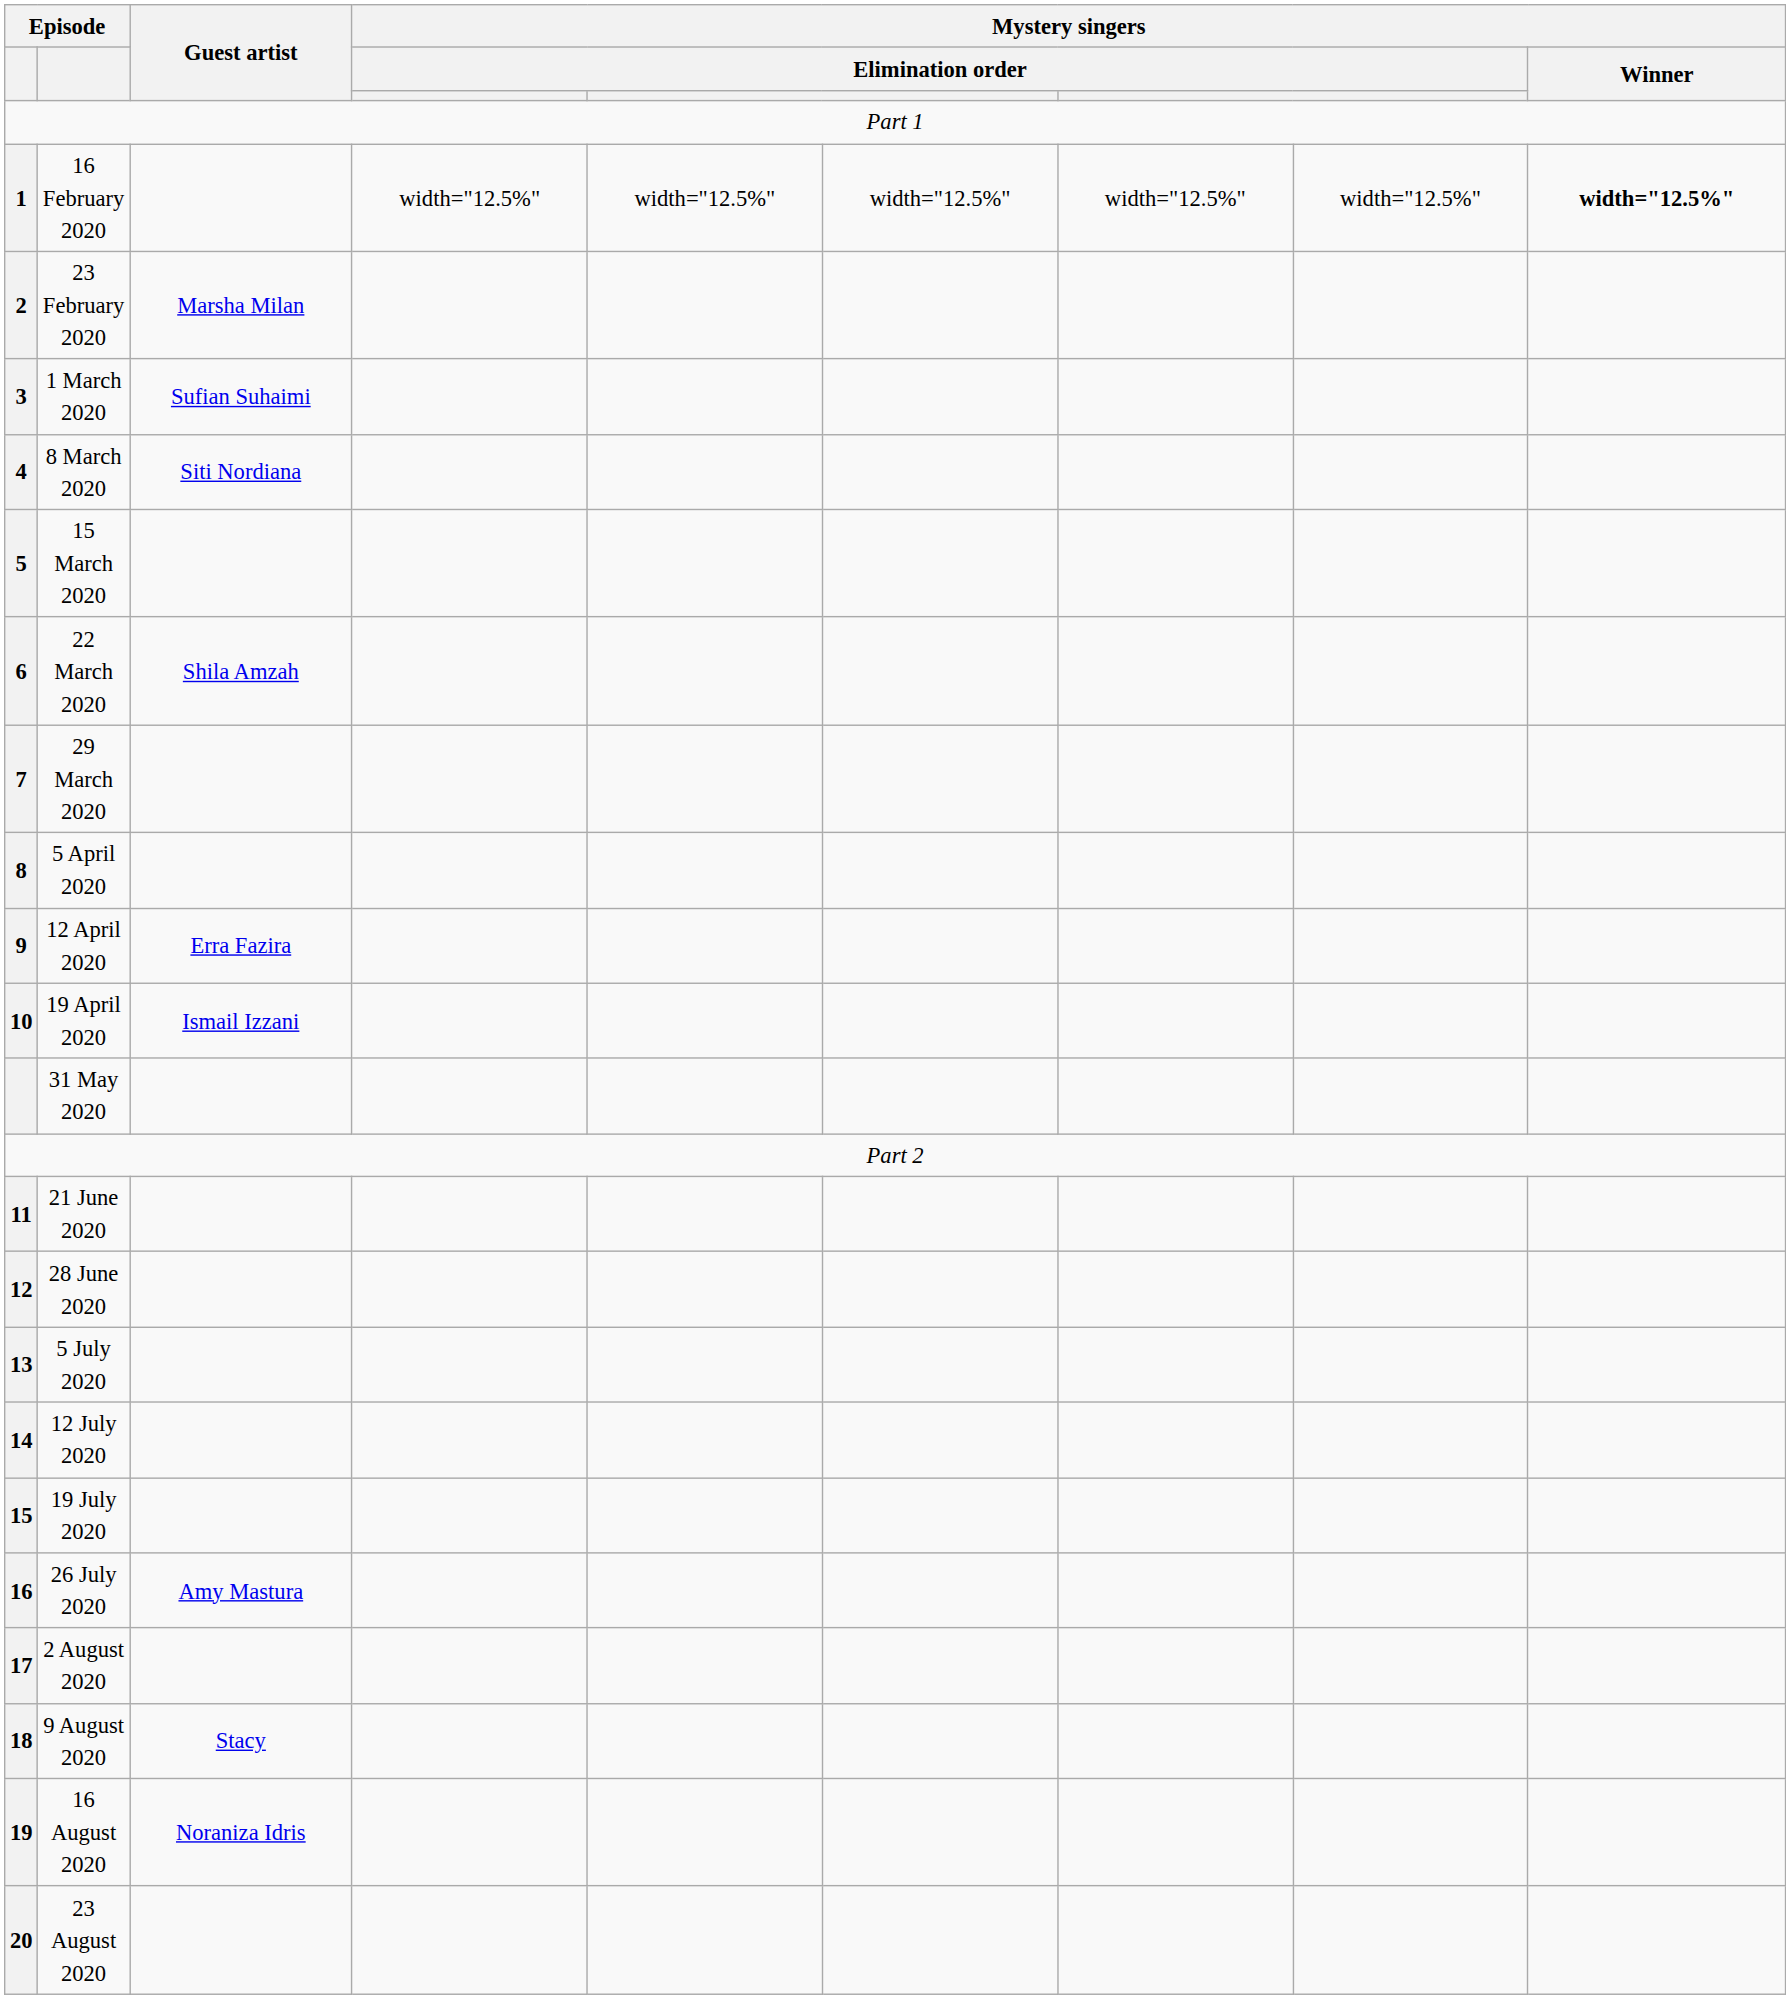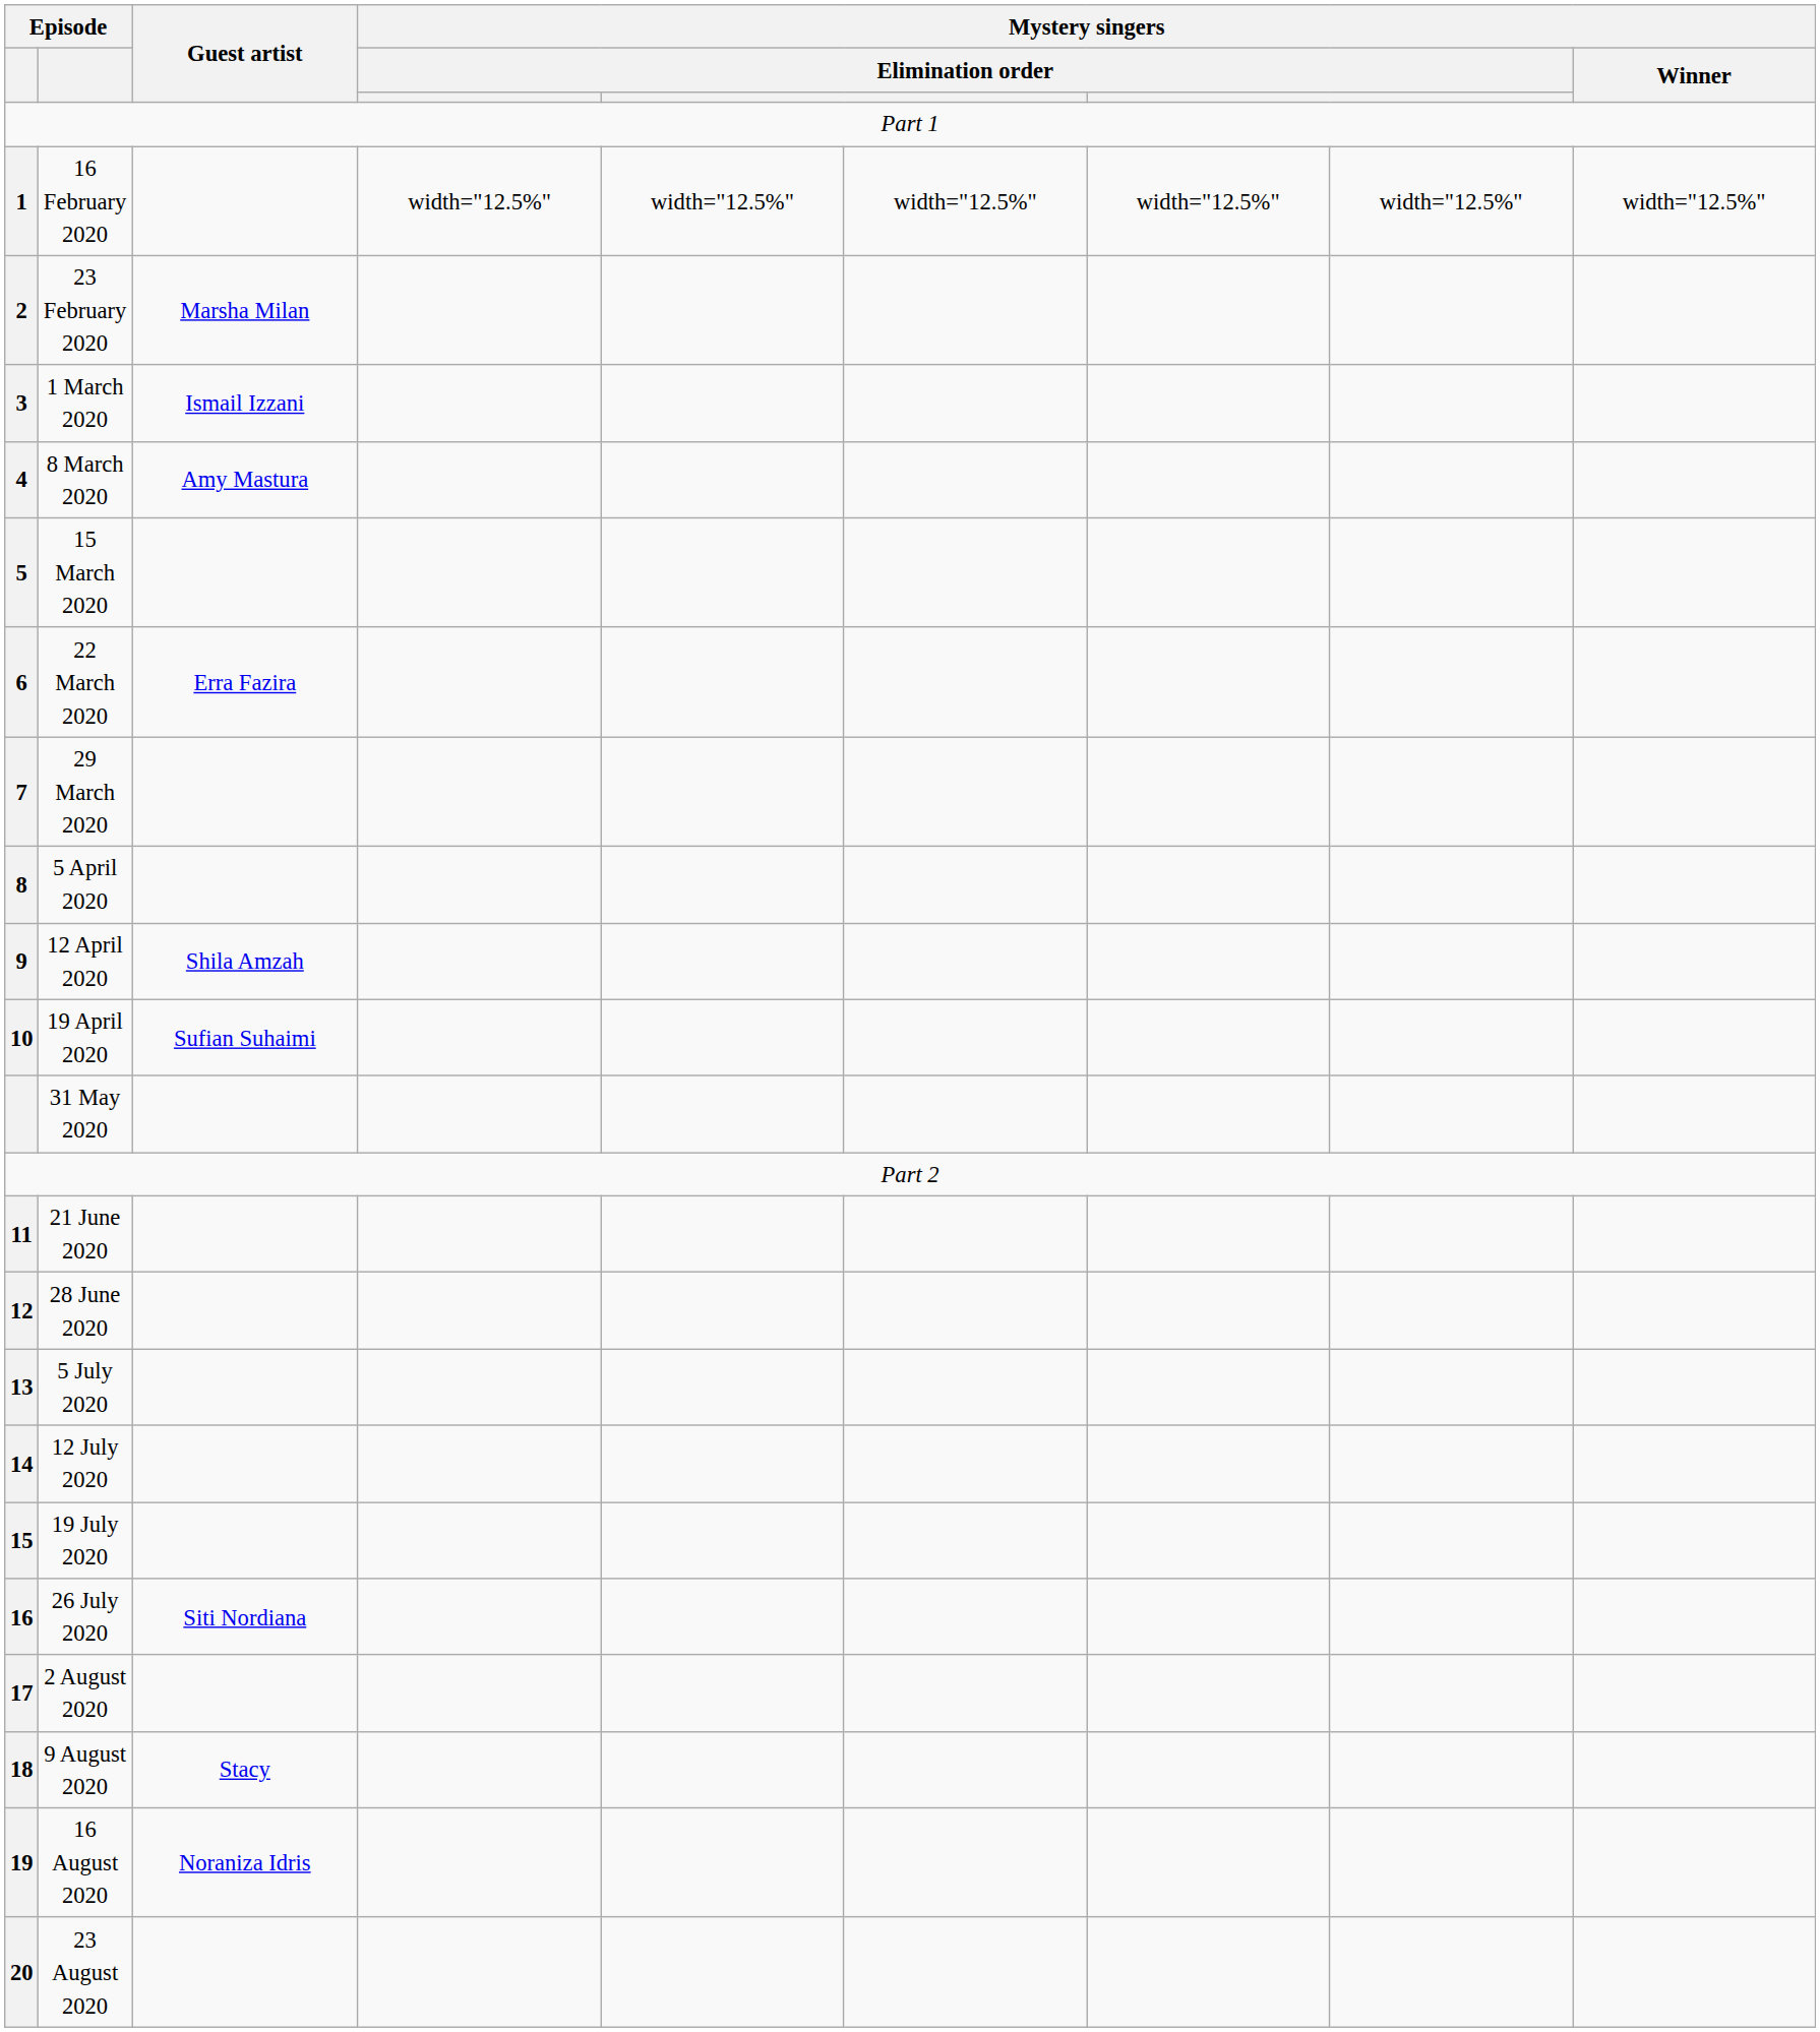16 February 2020 | Mystery singers / Winner: bold -> normal
1 March 2020 | Guest artist: Sufian Suhaimi -> Ismail Izzani
8 March 2020 | Guest artist: Siti Nordiana -> Amy Mastura
22 March 2020 | Guest artist: Shila Amzah -> Erra Fazira
12 April 2020 | Guest artist: Erra Fazira -> Shila Amzah
19 April 2020 | Guest artist: Ismail Izzani -> Sufian Suhaimi
26 July 2020 | Guest artist: Amy Mastura -> Siti Nordiana
